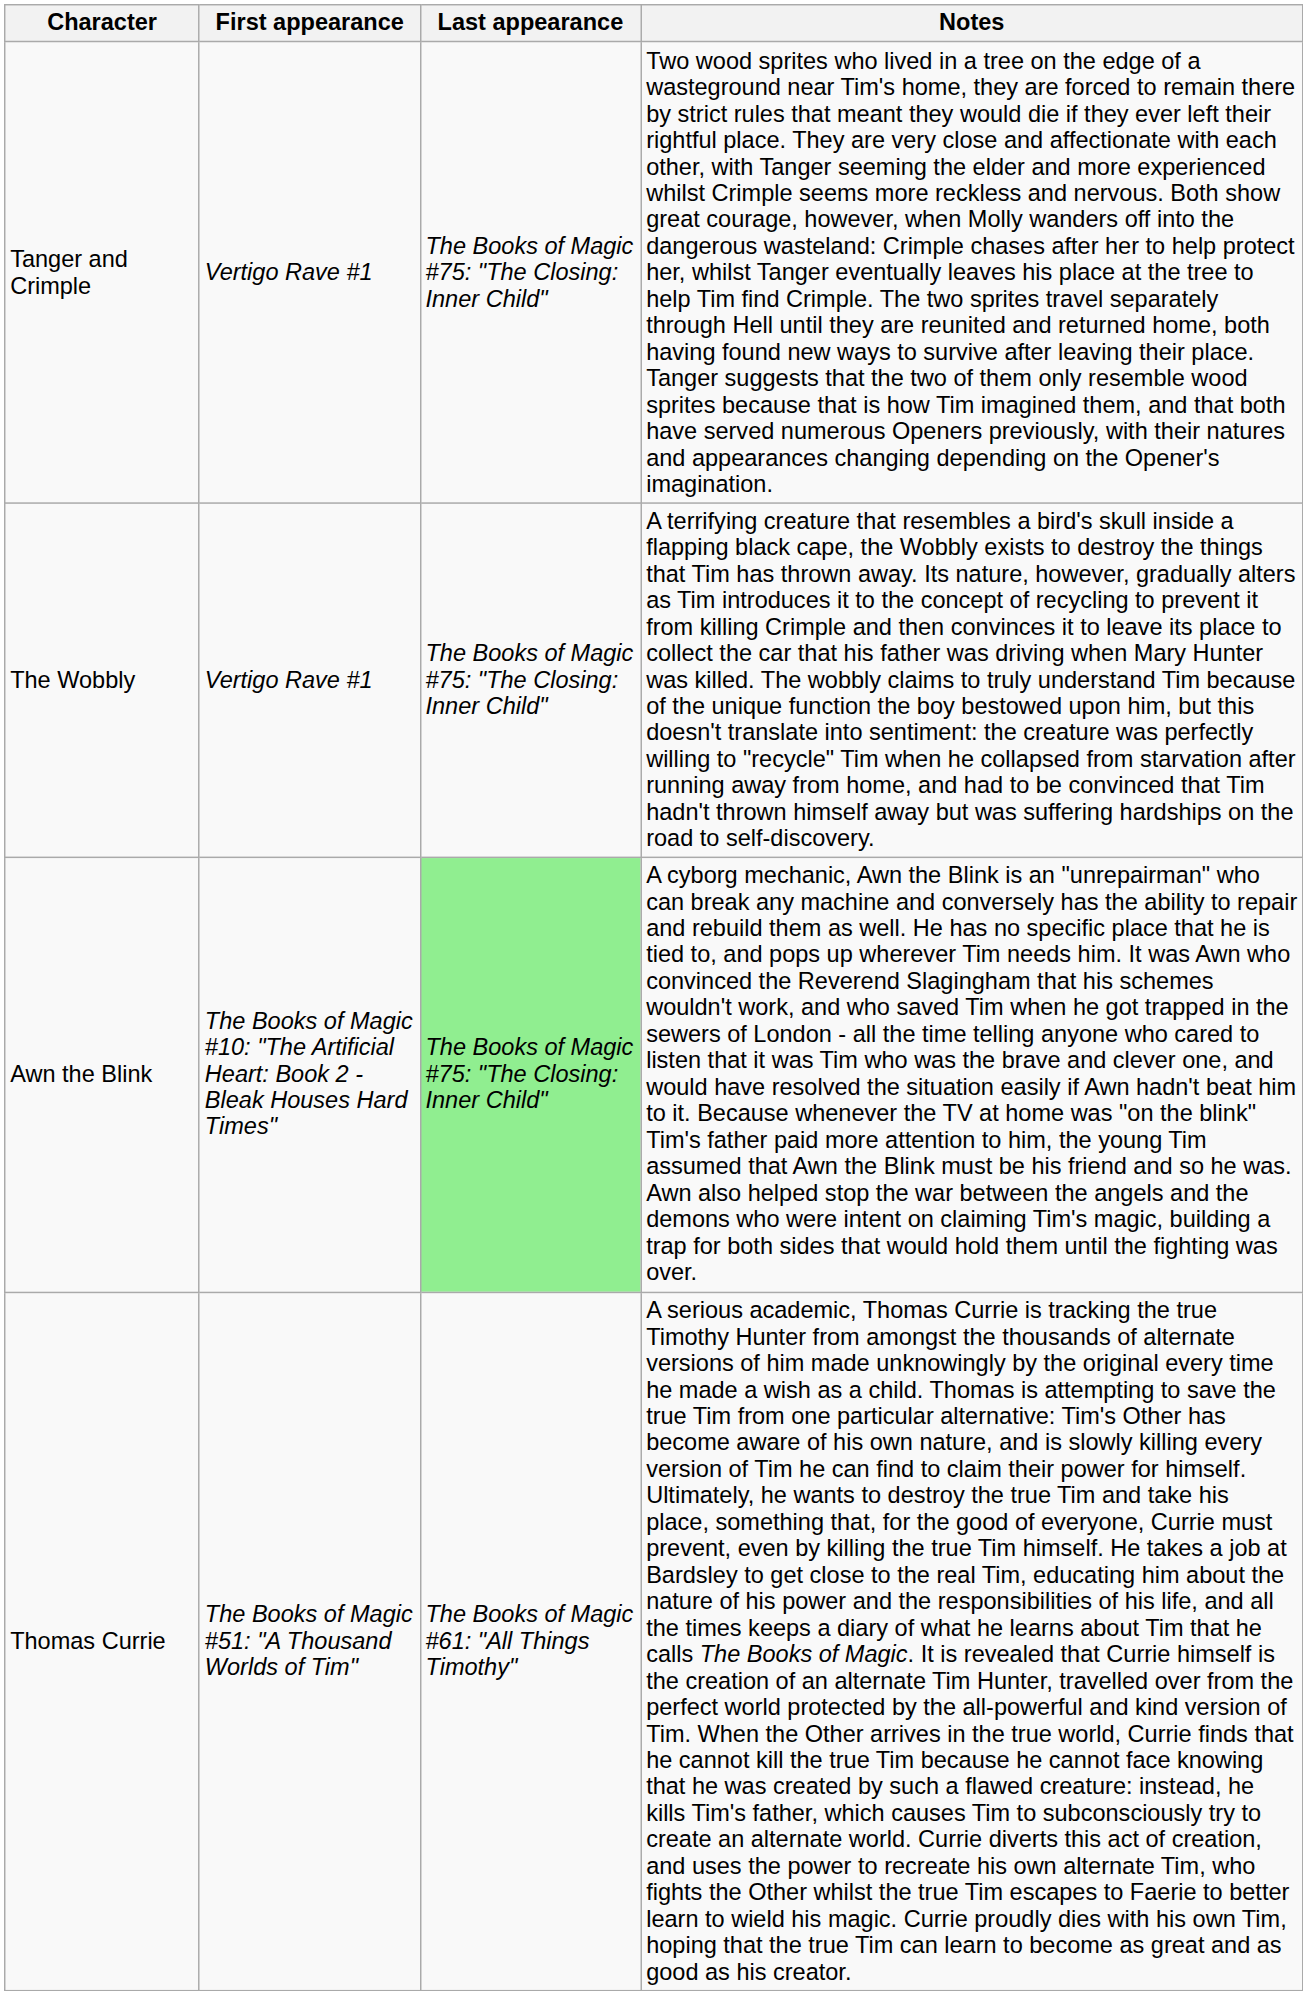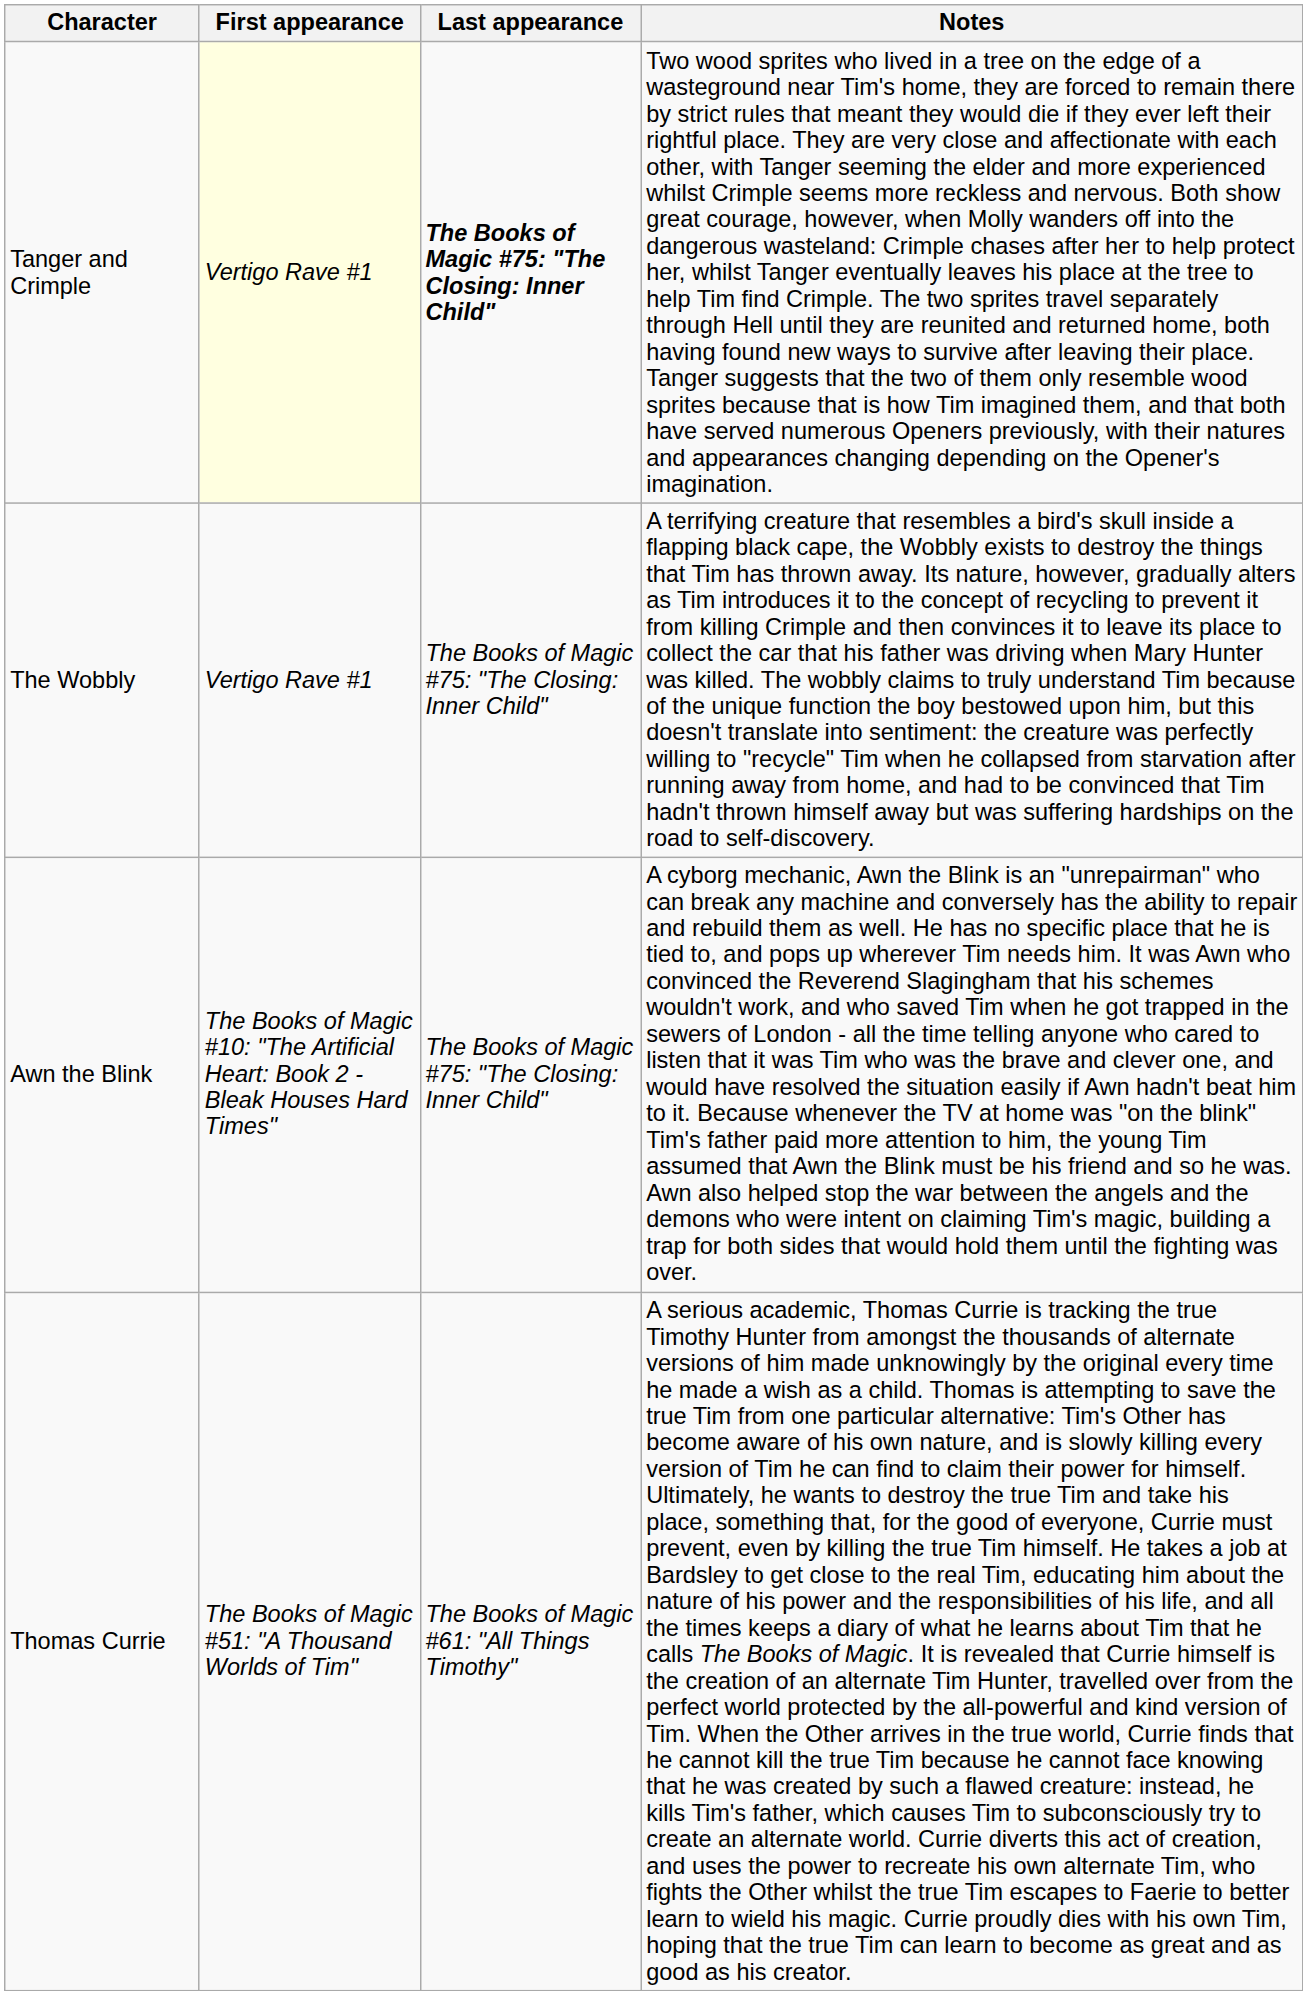Tanger and Crimple | First appearance: no background -> lightyellow background
Tanger and Crimple | Last appearance: normal -> bold
Awn the Blink | Last appearance: lightgreen background -> no background
